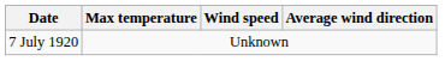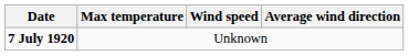7 July 1920 | Date: normal -> bold
